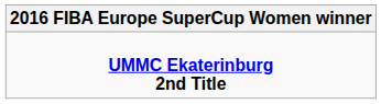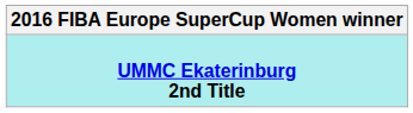row 2 | column 1: no background -> paleturquoise background
